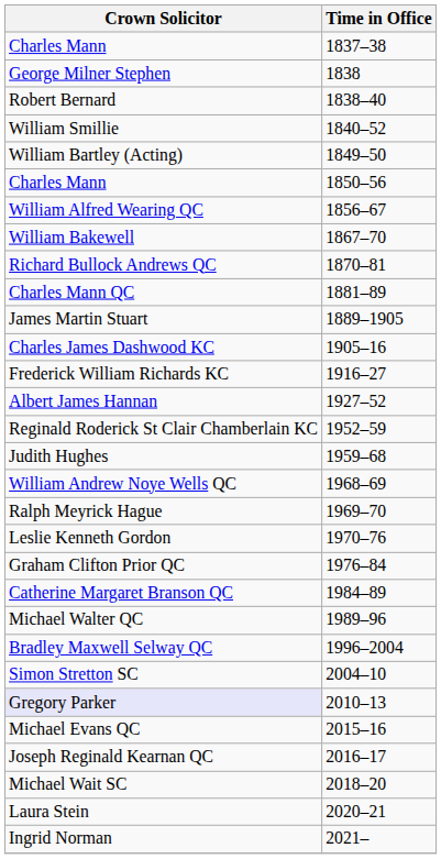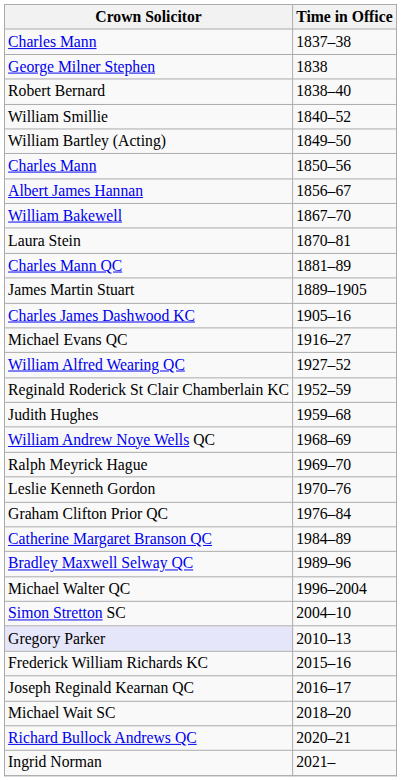row 8 | Crown Solicitor: William Alfred Wearing QC -> Albert James Hannan
row 10 | Crown Solicitor: Richard Bullock Andrews QC -> Laura Stein
row 14 | Crown Solicitor: Frederick William Richards KC -> Michael Evans QC
row 15 | Crown Solicitor: Albert James Hannan -> William Alfred Wearing QC
row 23 | Crown Solicitor: Michael Walter QC -> Bradley Maxwell Selway QC
row 24 | Crown Solicitor: Bradley Maxwell Selway QC -> Michael Walter QC
row 27 | Crown Solicitor: Michael Evans QC -> Frederick William Richards KC
row 30 | Crown Solicitor: Laura Stein -> Richard Bullock Andrews QC
